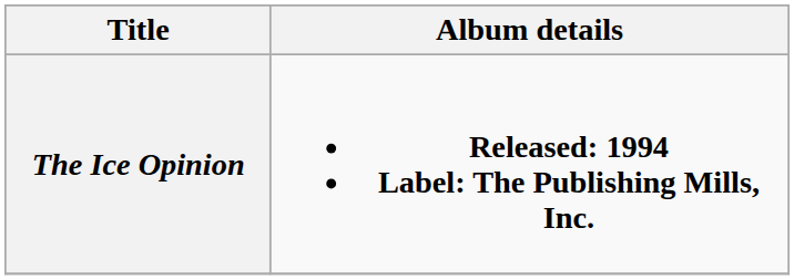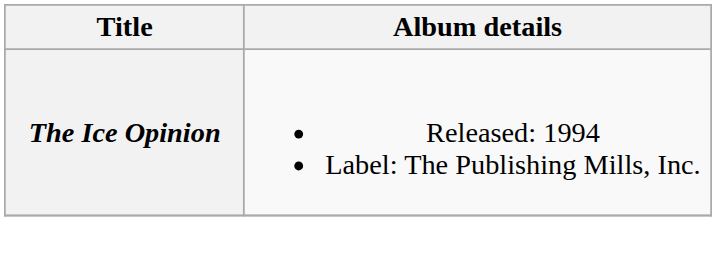The Ice Opinion | Album details: bold -> normal
